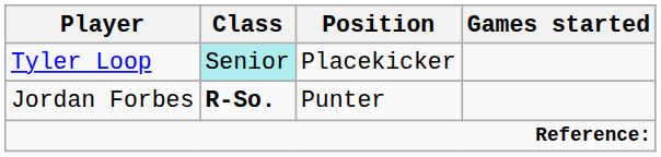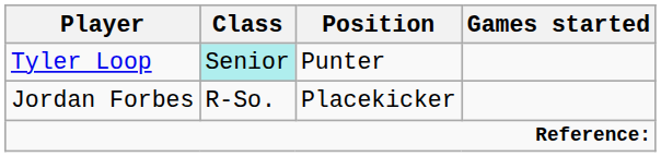Tyler Loop | Position: Placekicker -> Punter
Jordan Forbes | Class: bold -> normal
Jordan Forbes | Position: Punter -> Placekicker
